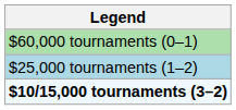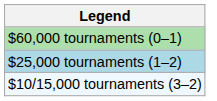row 4 | column 1: bold -> normal
